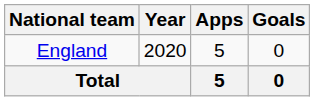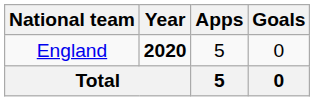England | Year: normal -> bold
